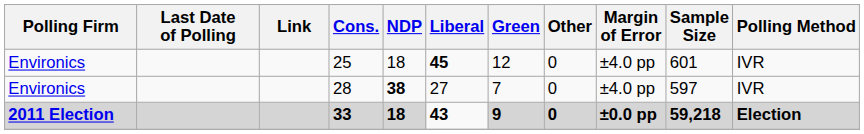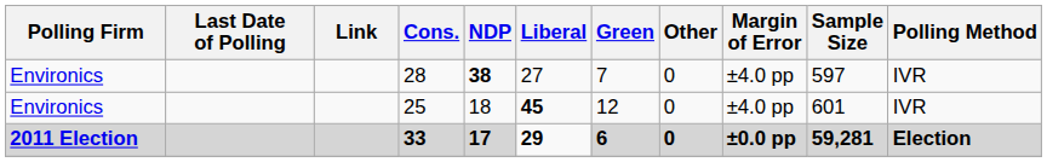rows swapped: 25 <-> 28
33 | NDP: 18 -> 17
33 | Liberal: 43 -> 29
33 | Green: 9 -> 6
33 | Sample Size: 59,218 -> 59,281
